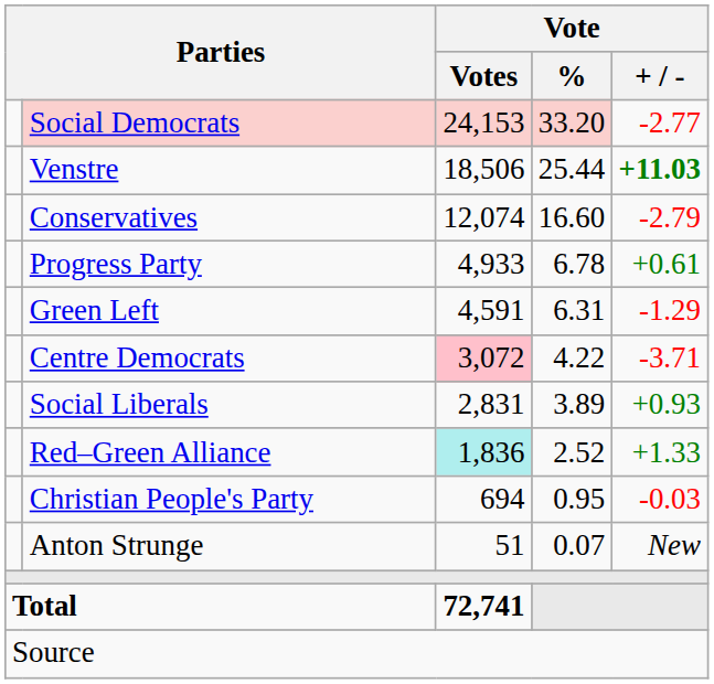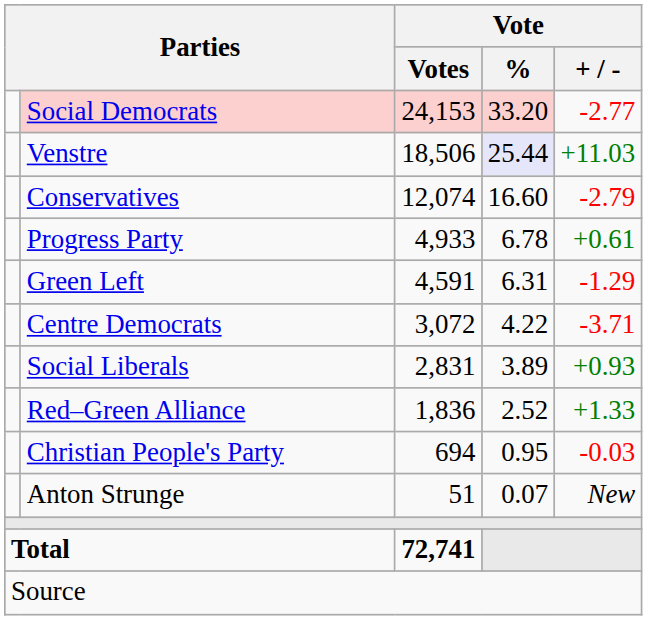Venstre | Vote / %: no background -> lavender background
Venstre | Vote / + / -: bold -> normal
Centre Democrats | Vote / Votes: pink background -> no background
Red–Green Alliance | Vote / Votes: paleturquoise background -> no background
